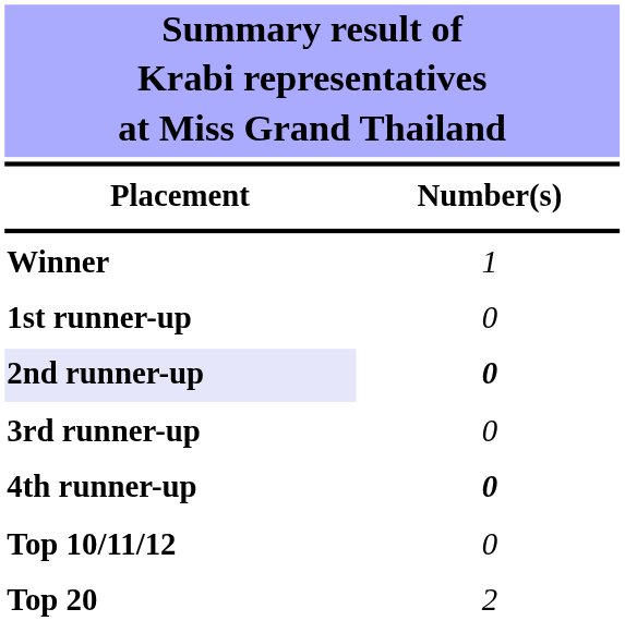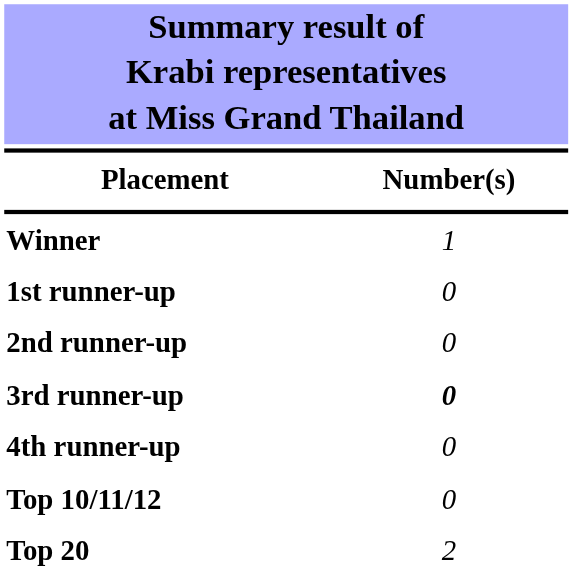row 5 | column 1: lavender background -> no background
row 5 | column 2: bold -> normal
row 6 | column 2: normal -> bold
row 7 | column 2: bold -> normal
